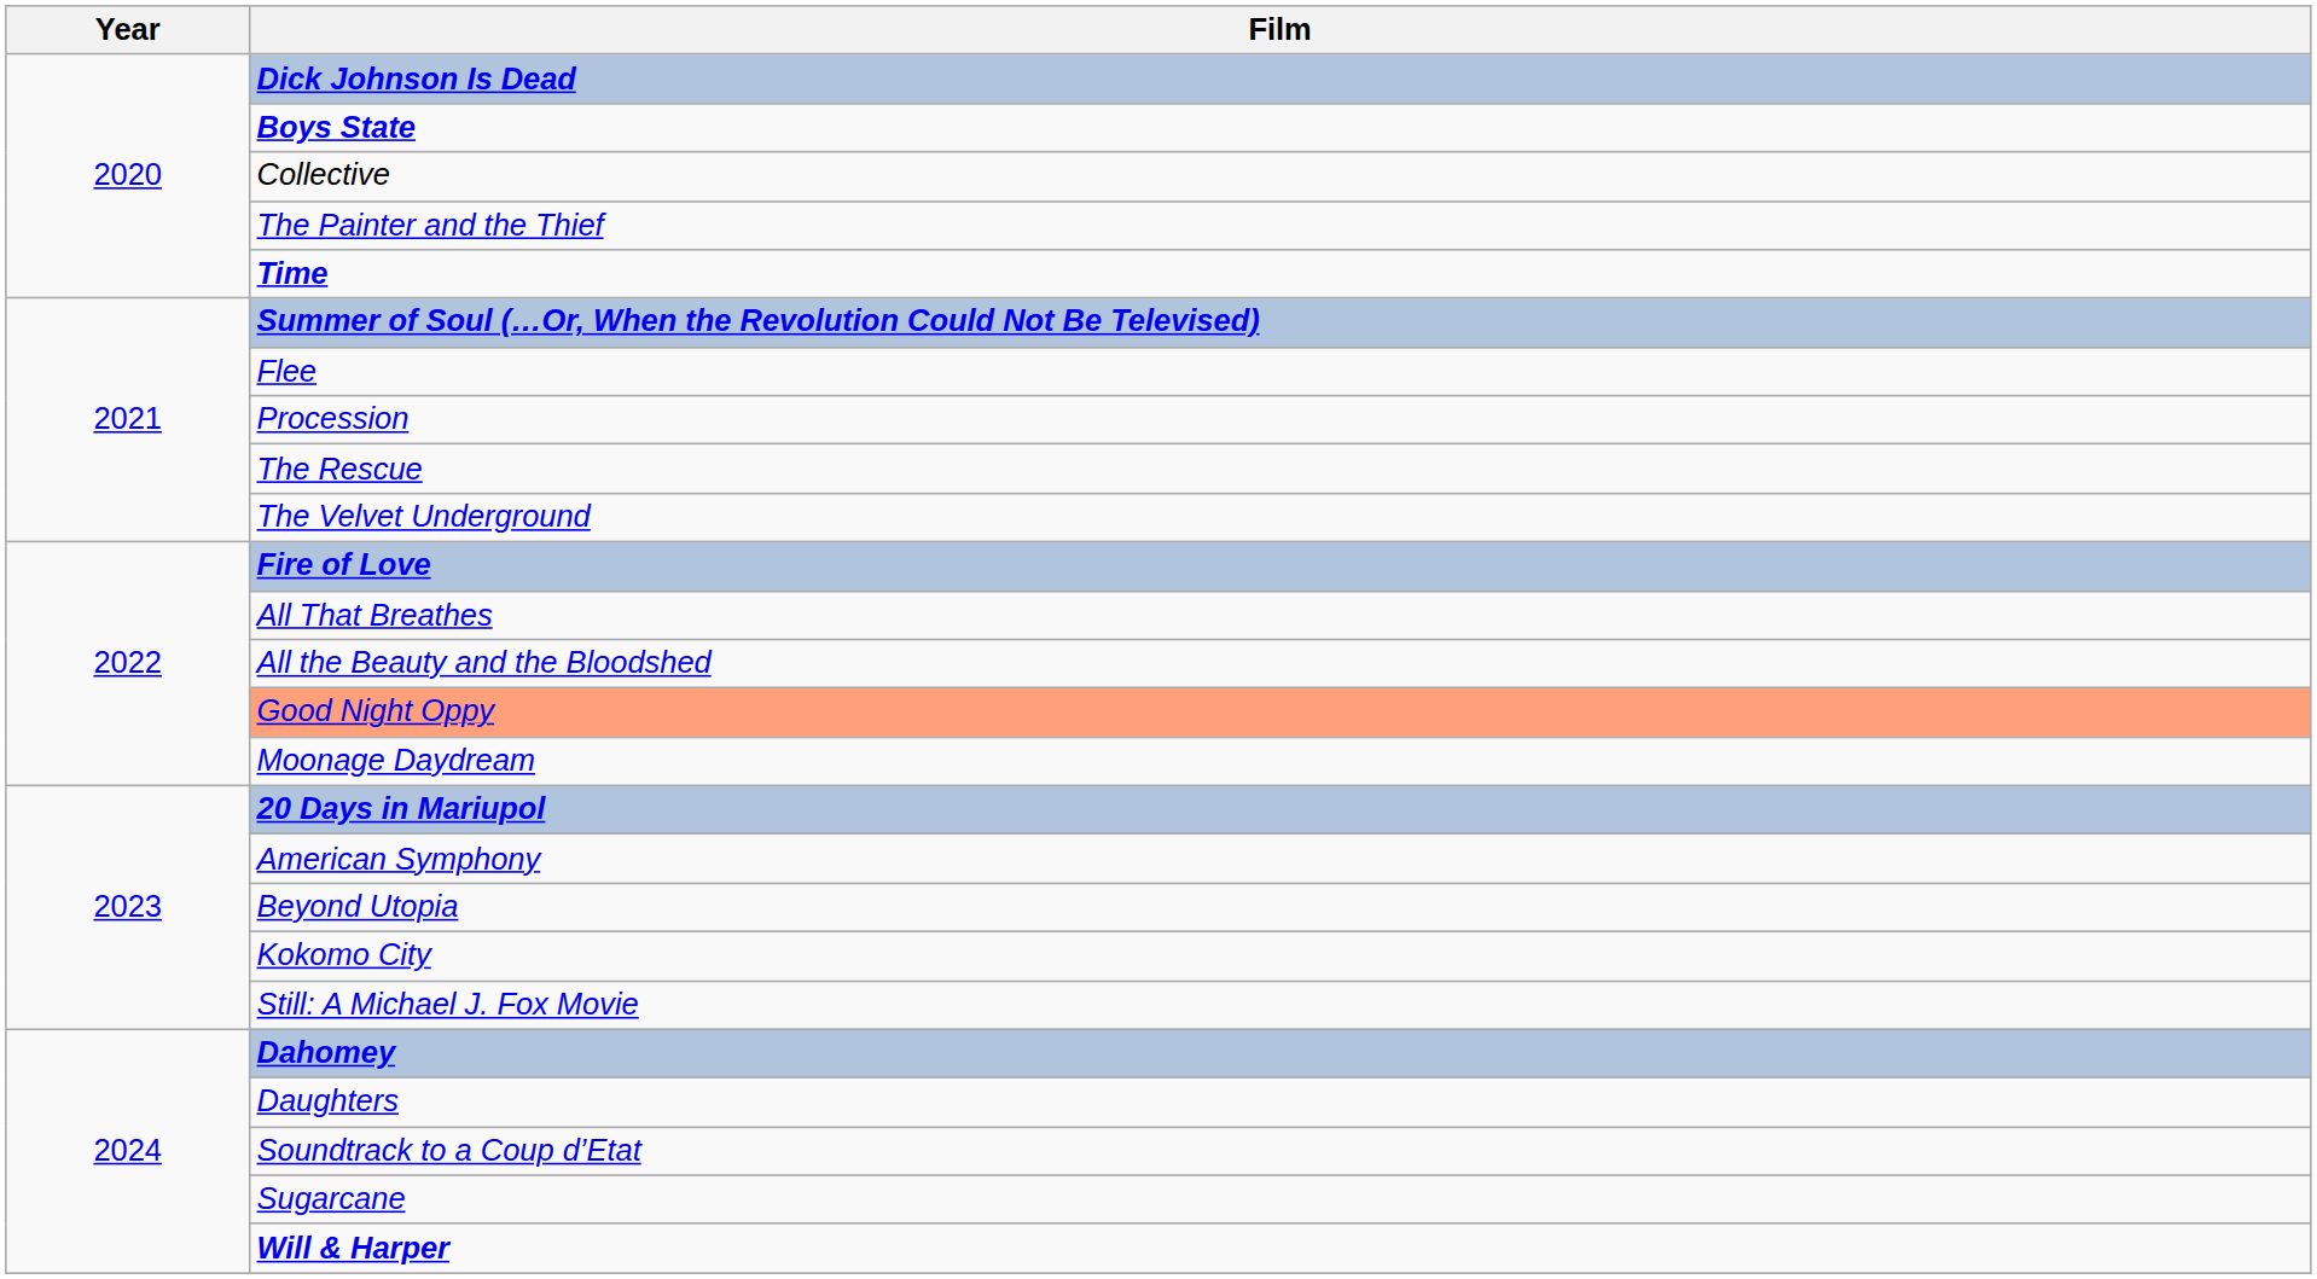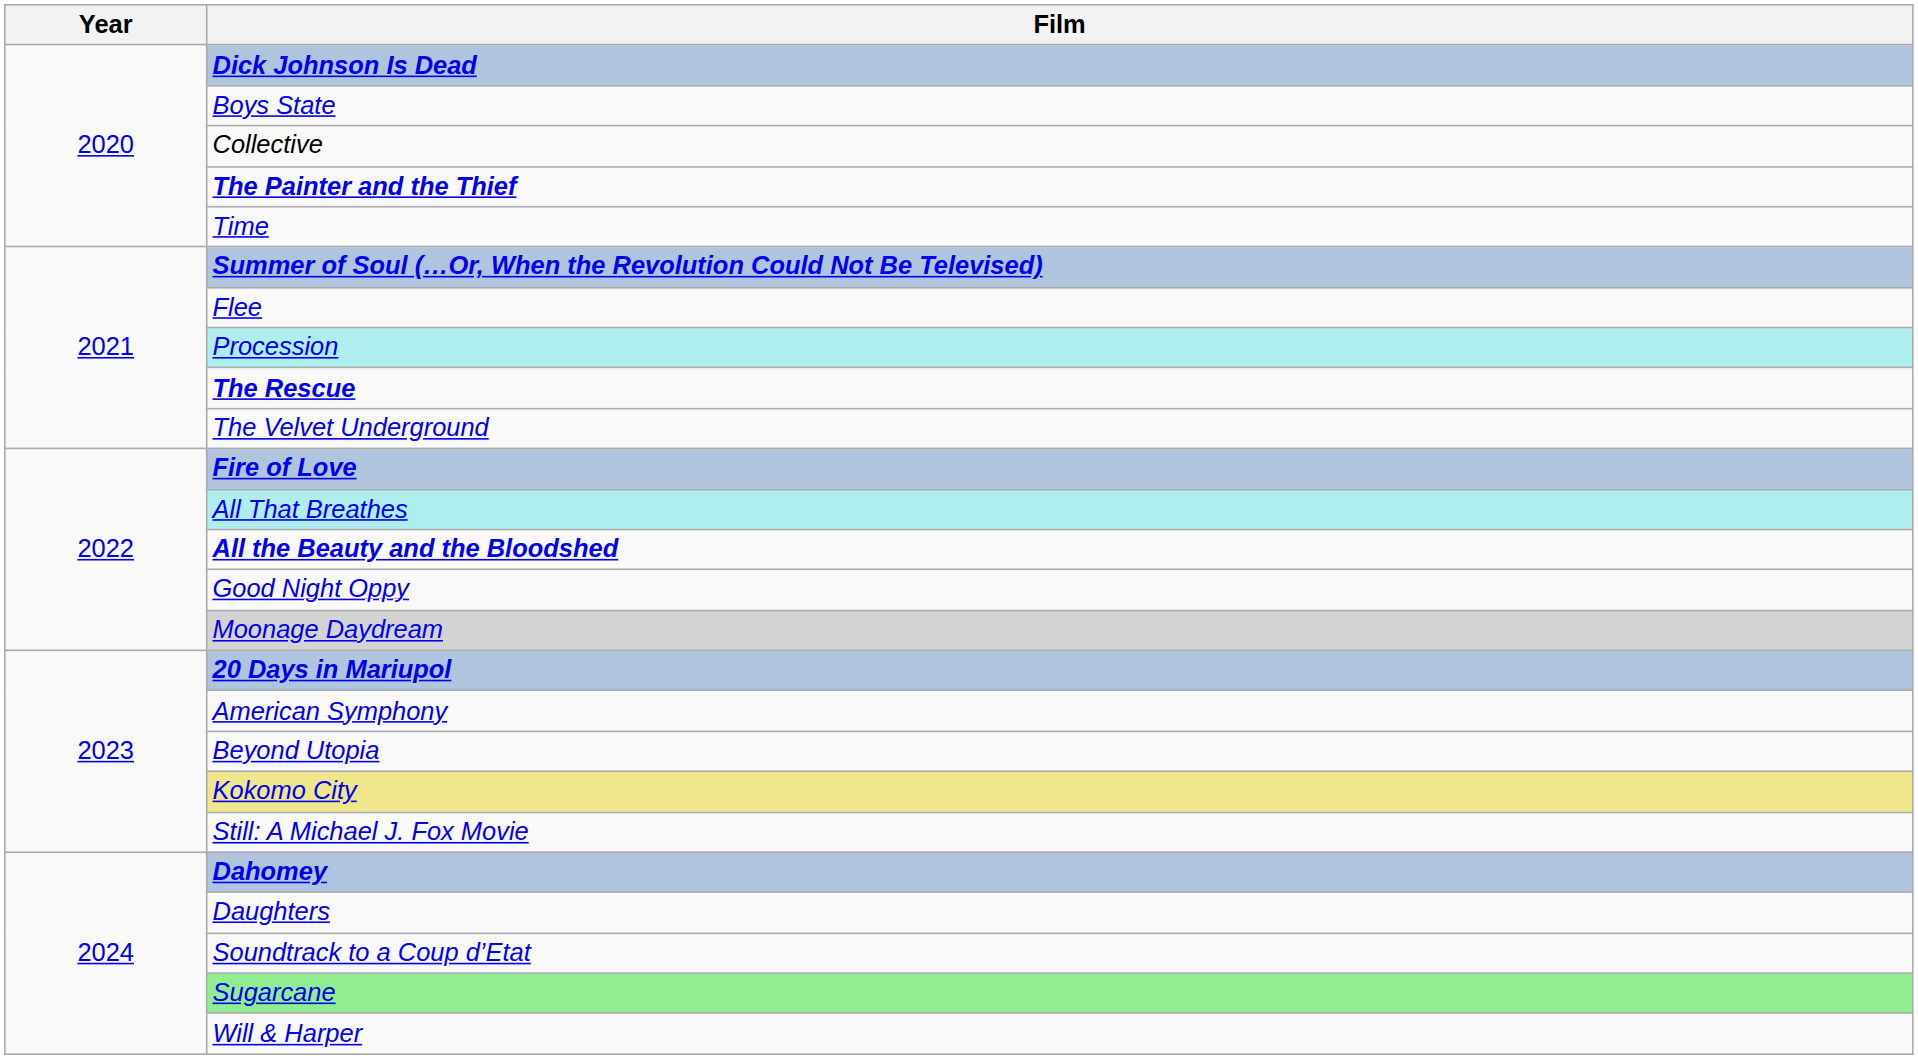Boys State | Film: bold -> normal
The Painter and the Thief | Film: normal -> bold
Time | Film: bold -> normal
Procession | Film: no background -> paleturquoise background
The Rescue | Film: normal -> bold
All That Breathes | Film: no background -> paleturquoise background
All the Beauty and the Bloodshed | Film: normal -> bold
Good Night Oppy | Film: lightsalmon background -> no background
Moonage Daydream | Film: no background -> lightgrey background
Kokomo City | Film: no background -> khaki background
Sugarcane | Film: no background -> lightgreen background
Will & Harper | Film: bold -> normal
